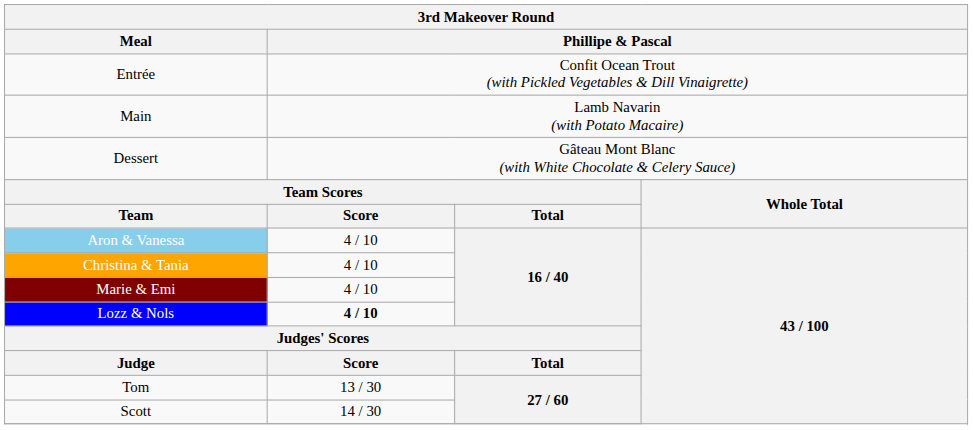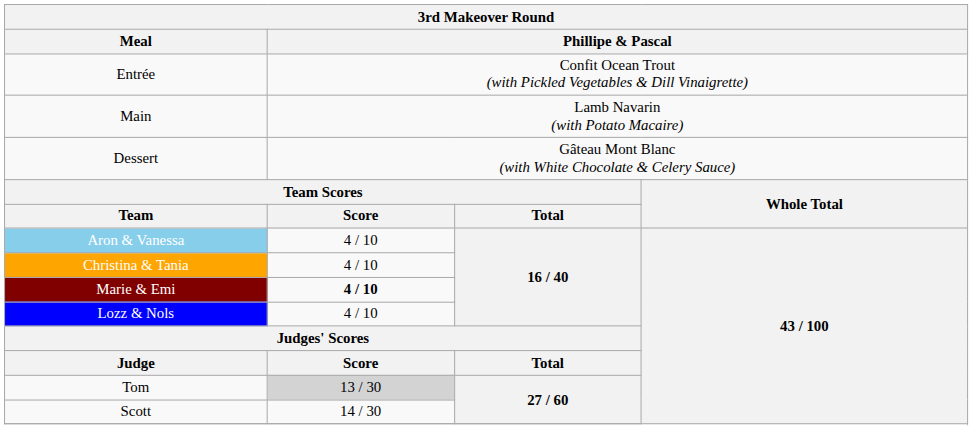Marie & Emi | column 2: normal -> bold
Lozz & Nols | column 2: bold -> normal
Tom | column 2: no background -> lightgrey background
